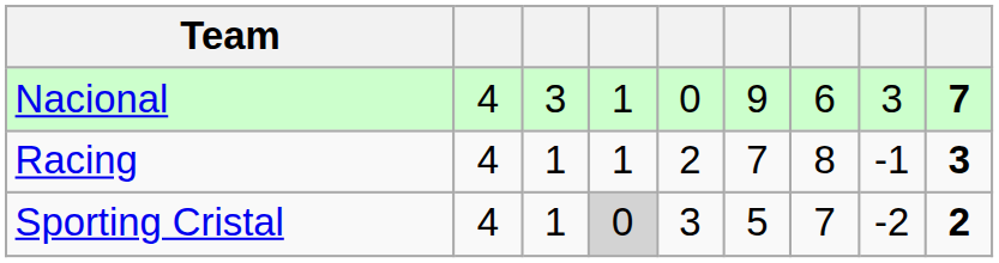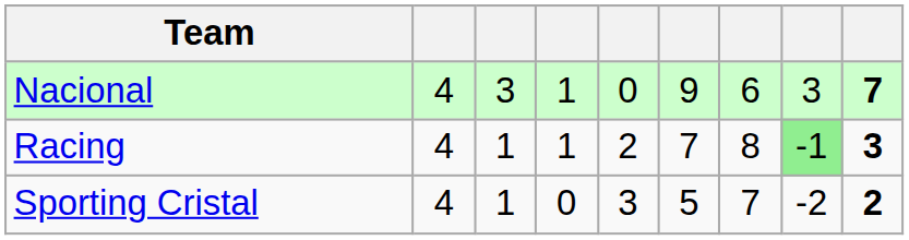Racing | column 8: no background -> lightgreen background
Sporting Cristal | column 4: lightgrey background -> no background
